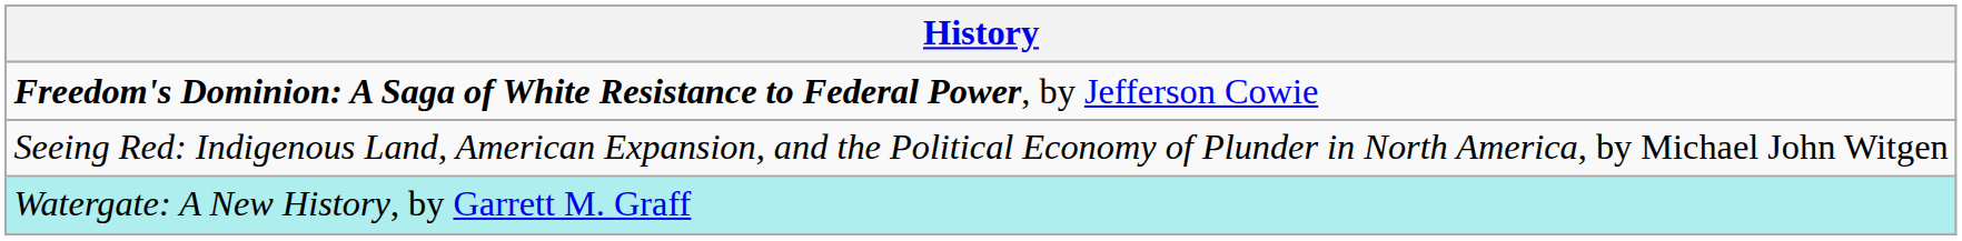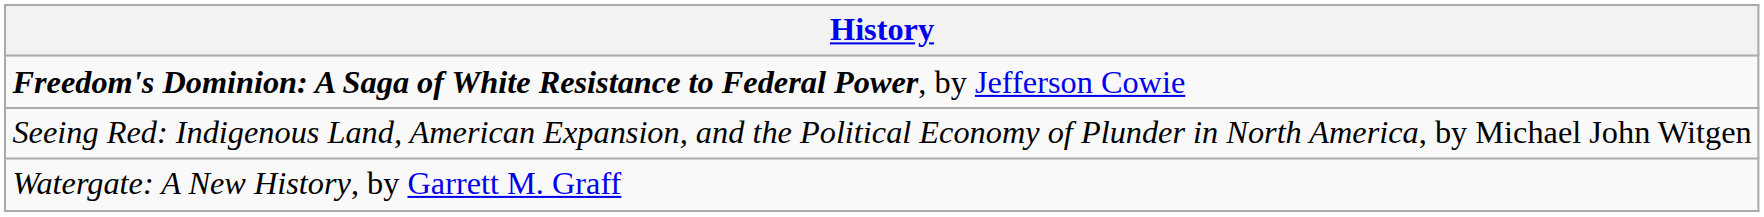row 4 | column 1: paleturquoise background -> no background
